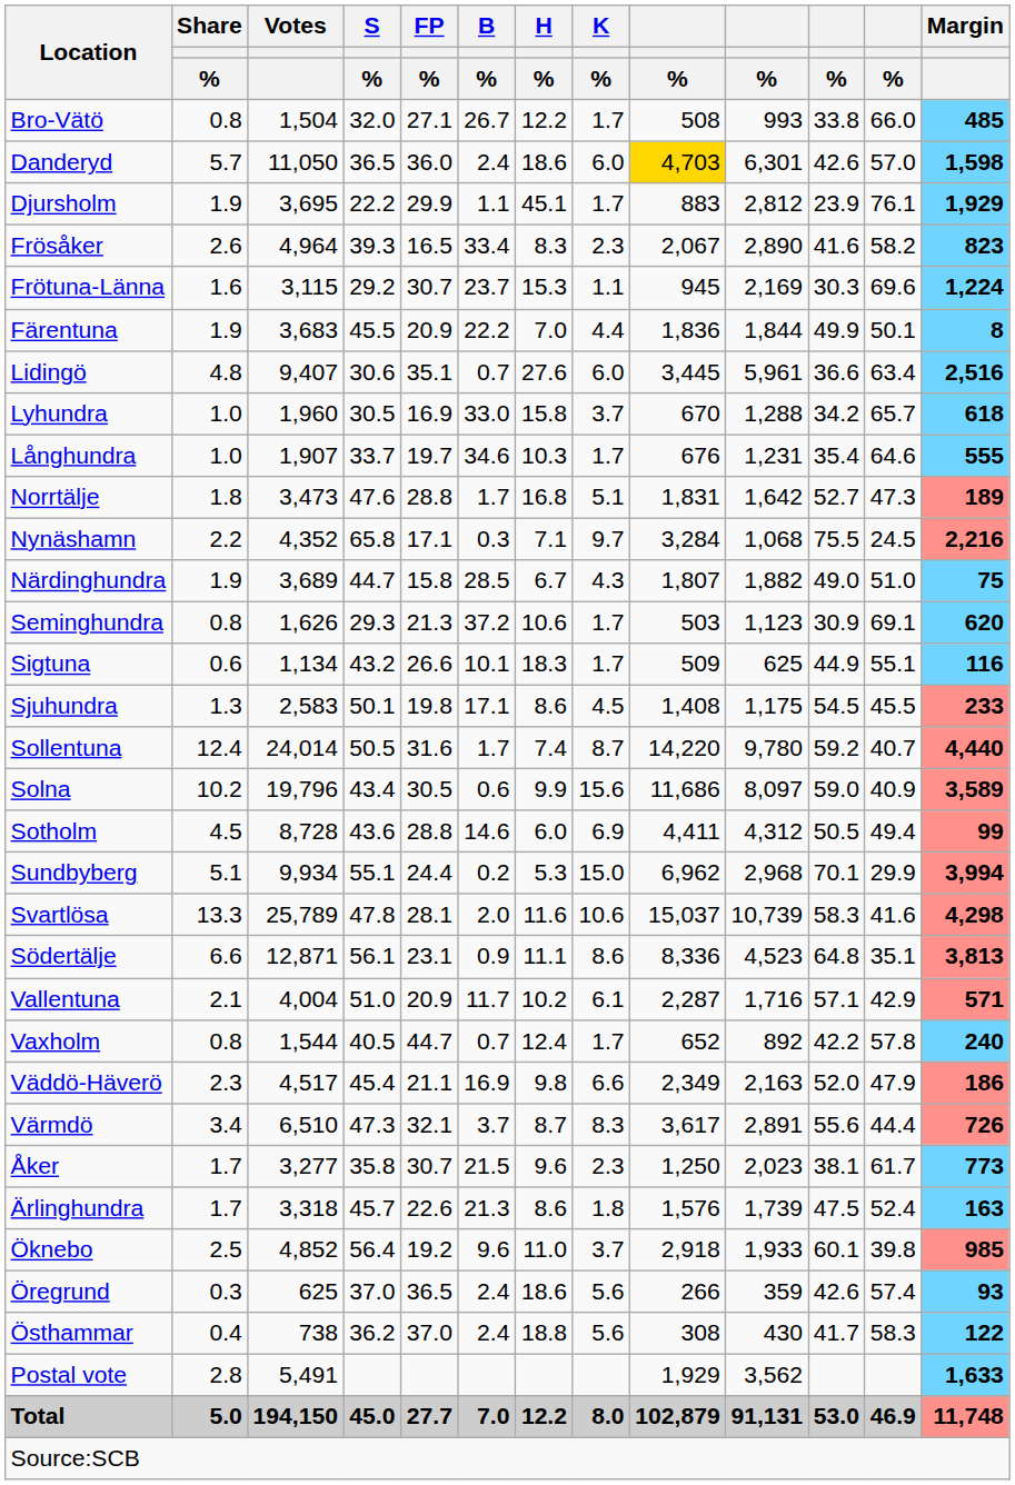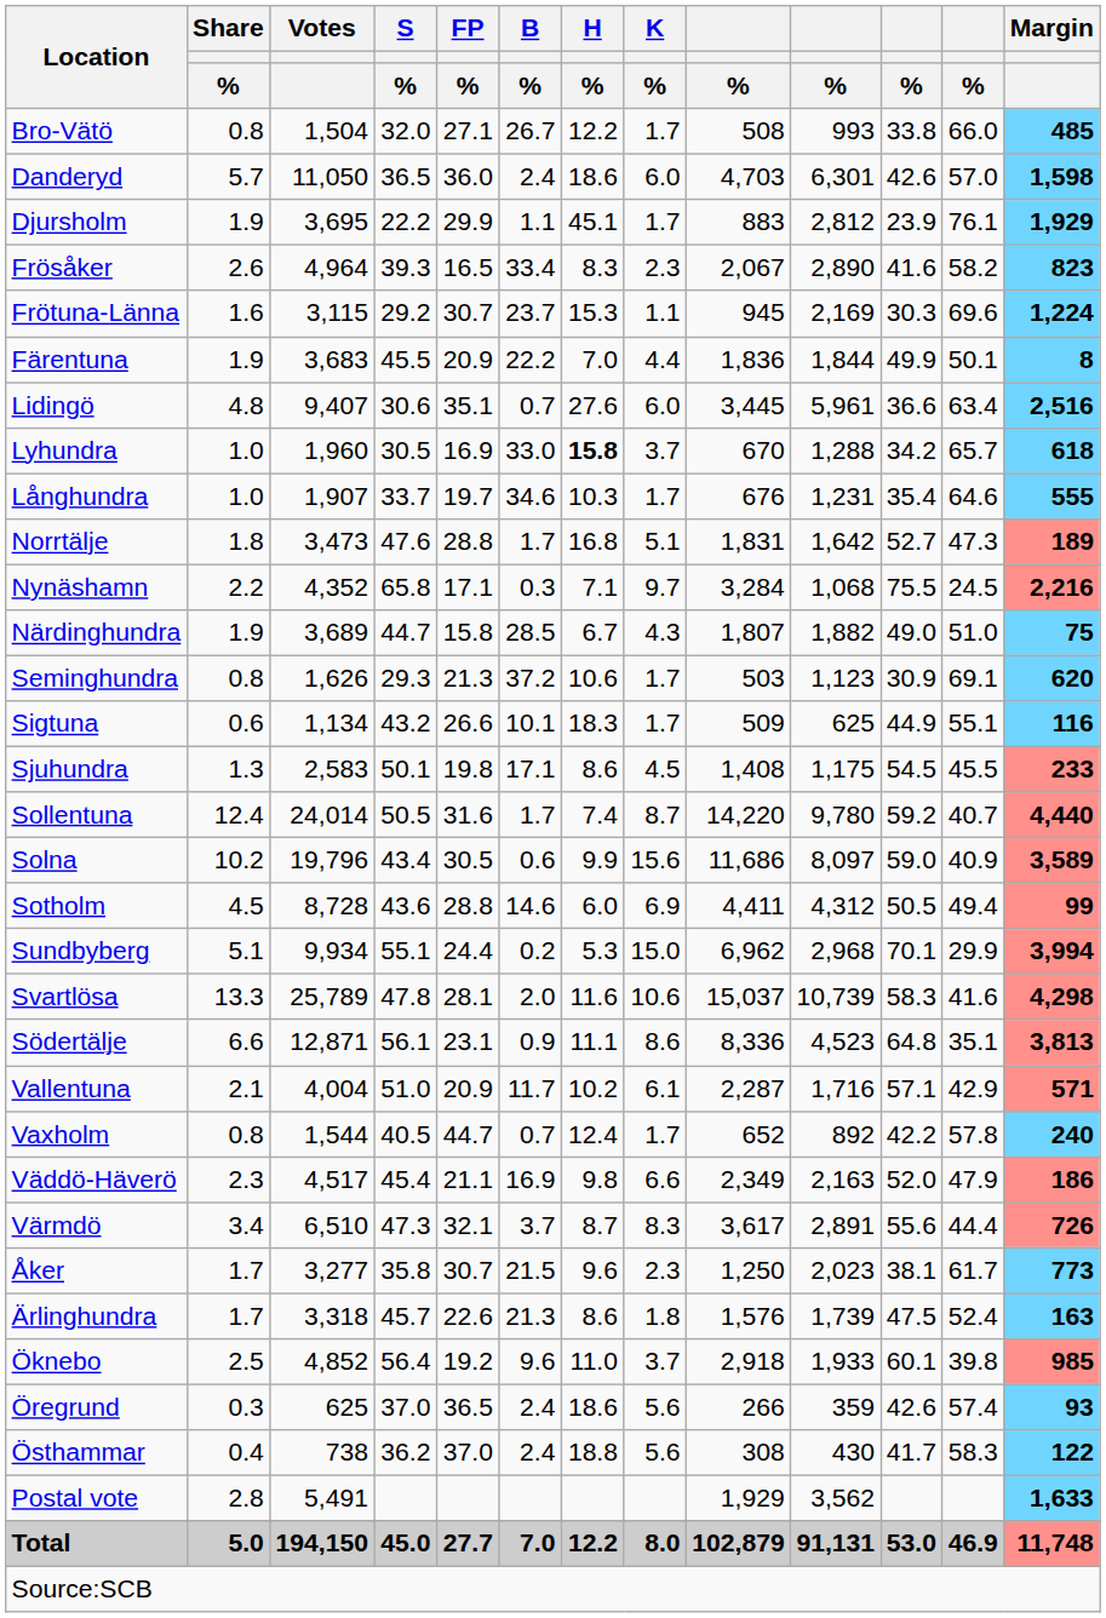Danderyd | column 9: gold background -> no background
Lyhundra | H / %: normal -> bold
